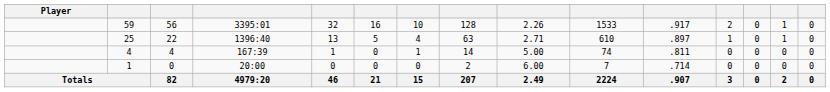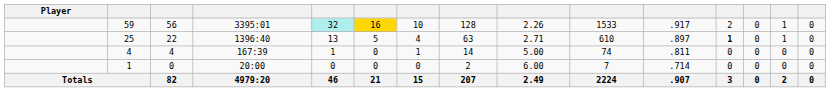59 | column 5: no background -> paleturquoise background
59 | column 6: no background -> gold background
25 | column 12: normal -> bold
